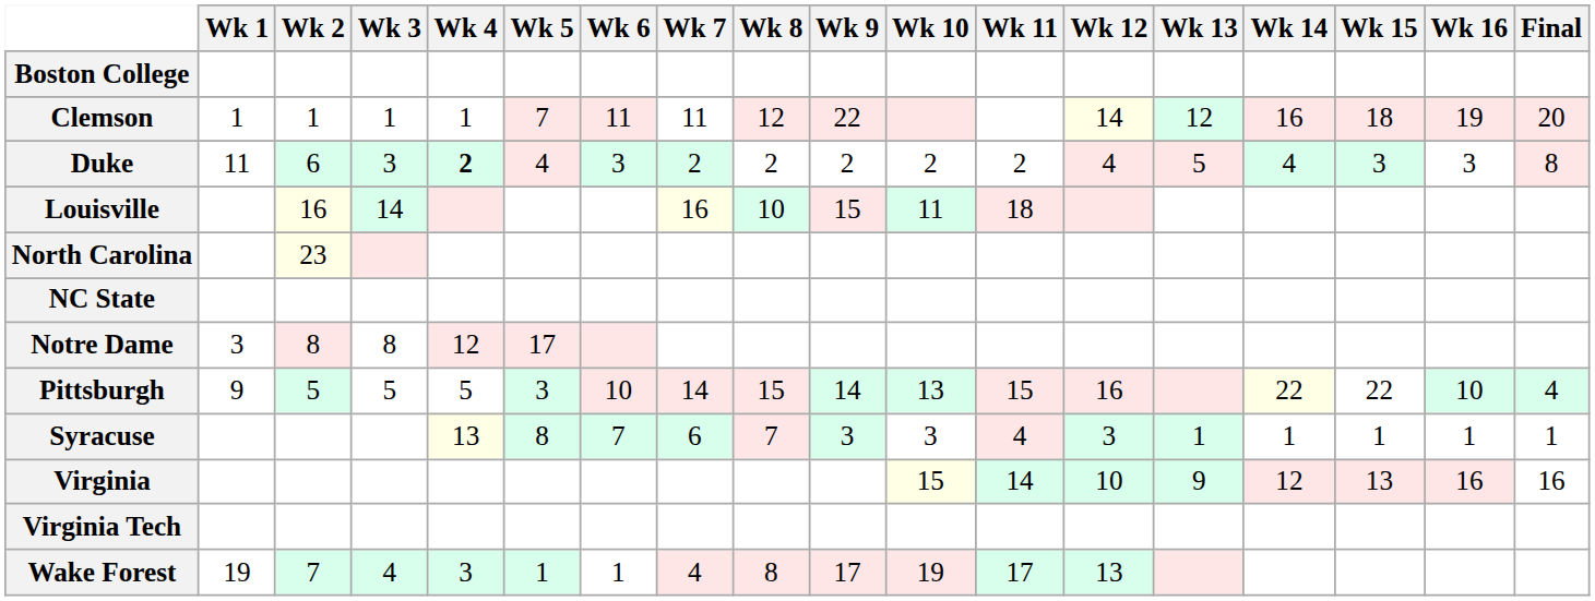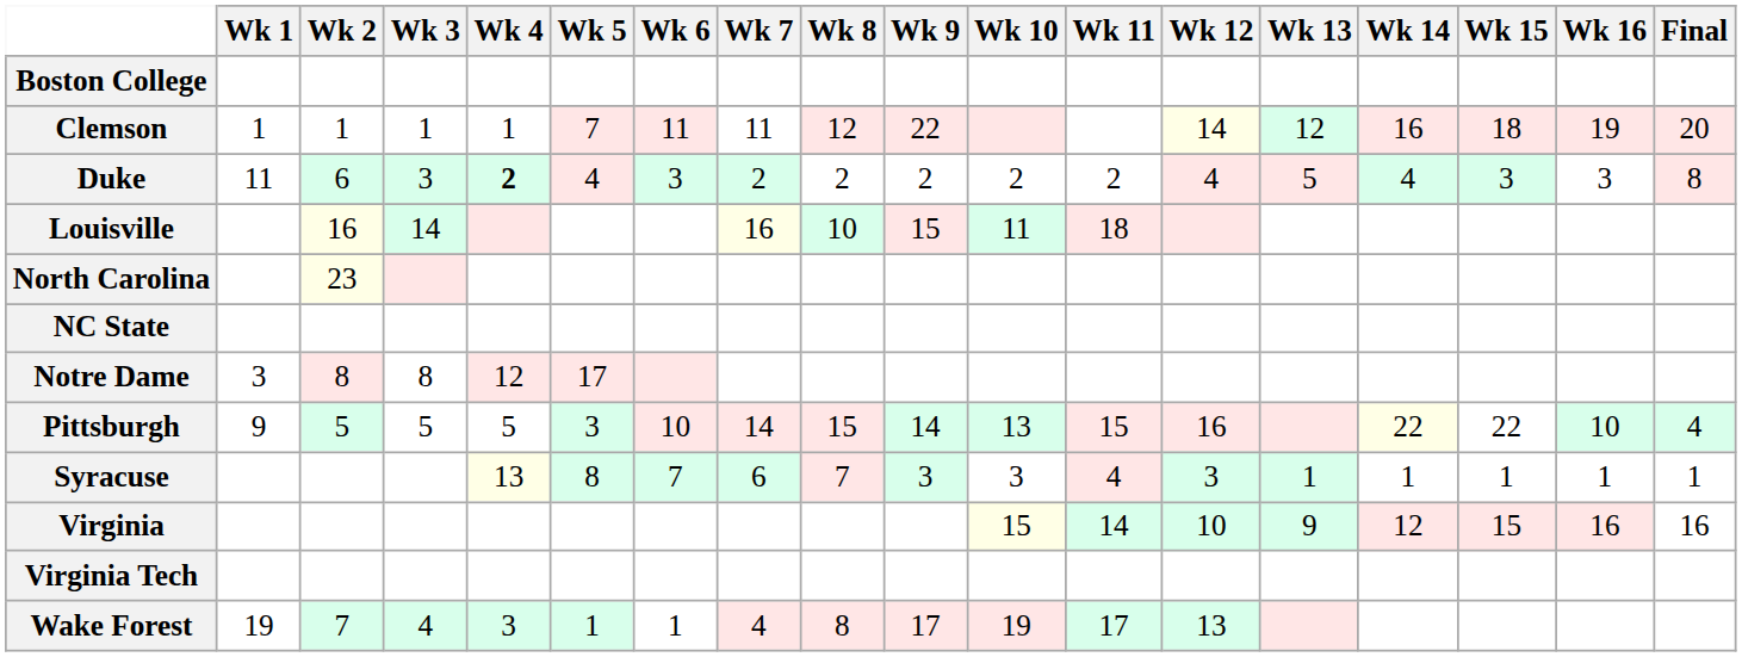Virginia | Wk 15: 13 -> 15
